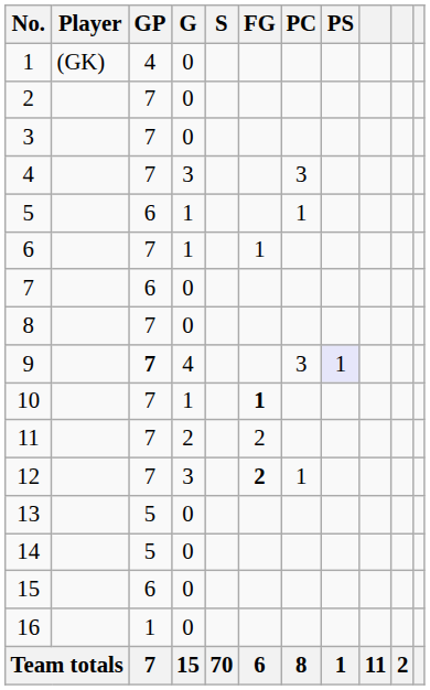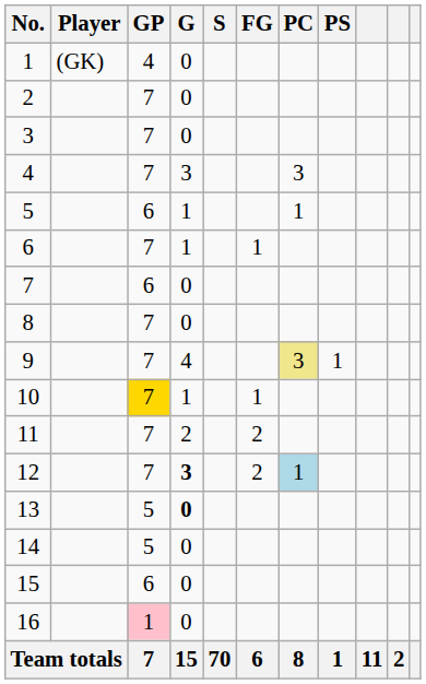9 | GP: bold -> normal
9 | PC: no background -> khaki background
9 | PS: lavender background -> no background
10 | GP: no background -> gold background
10 | FG: bold -> normal
12 | G: normal -> bold
12 | FG: bold -> normal
12 | PC: no background -> lightblue background
13 | G: normal -> bold
16 | GP: no background -> pink background
